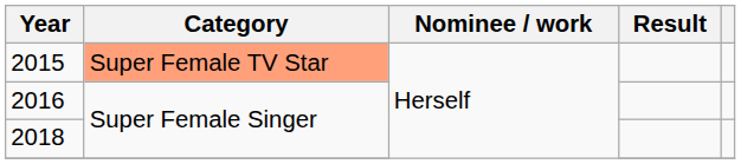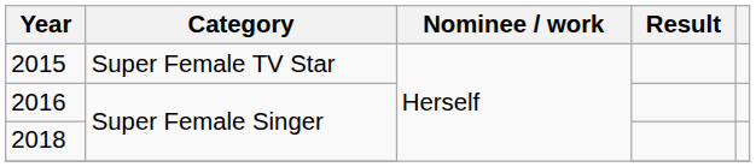2015 | Category: lightsalmon background -> no background
